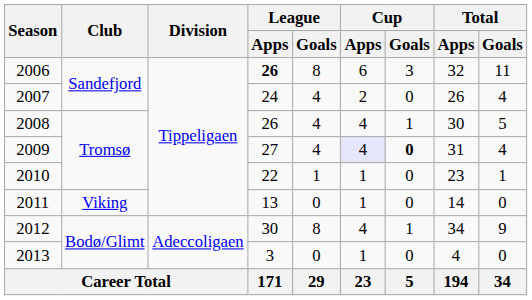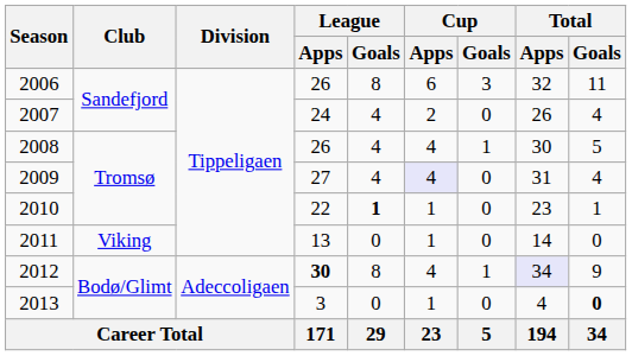2006 | League / Apps: bold -> normal
2009 | Cup / Goals: bold -> normal
2010 | League / Goals: normal -> bold
2012 | League / Apps: normal -> bold
2012 | Total / Apps: no background -> lavender background
2013 | Total / Goals: normal -> bold
